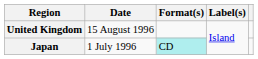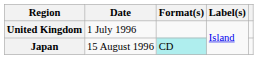United Kingdom | Date: 15 August 1996 -> 1 July 1996
Japan | Date: 1 July 1996 -> 15 August 1996
